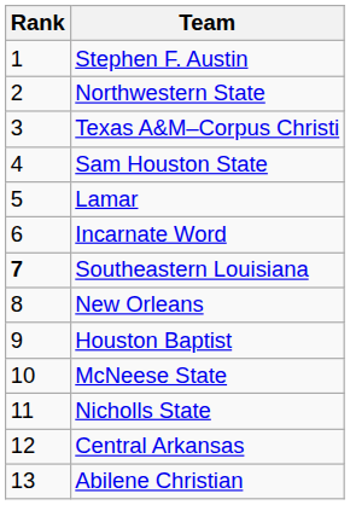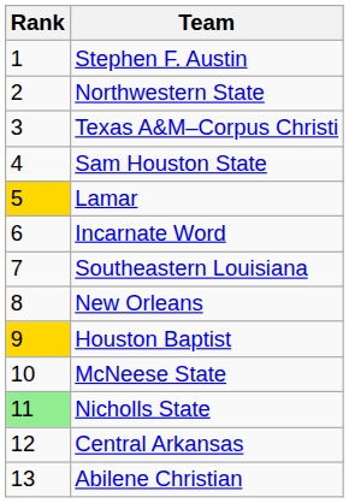Lamar | Rank: no background -> gold background
Southeastern Louisiana | Rank: bold -> normal
Houston Baptist | Rank: no background -> gold background
Nicholls State | Rank: no background -> lightgreen background
